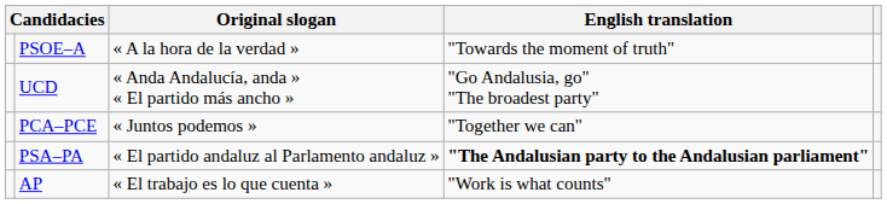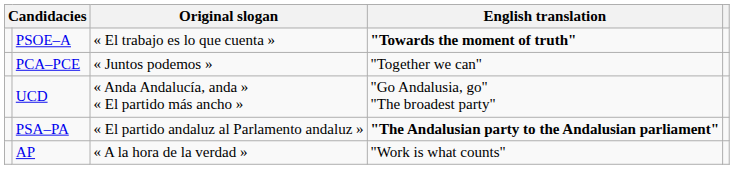PSOE–A | Original slogan: « A la hora de la verdad » -> « El trabajo es lo que cuenta »
PSOE–A | English translation: normal -> bold
rows swapped: UCD <-> PCA–PCE
AP | Original slogan: « El trabajo es lo que cuenta » -> « A la hora de la verdad »
